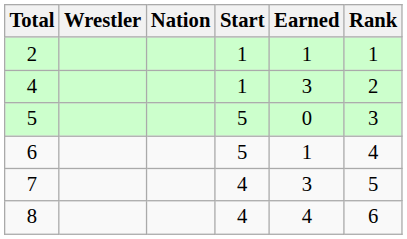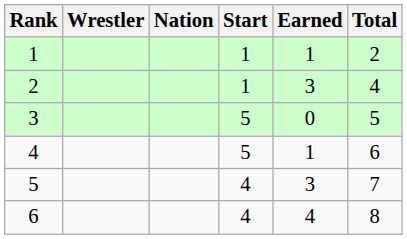columns swapped: Rank <-> Total
